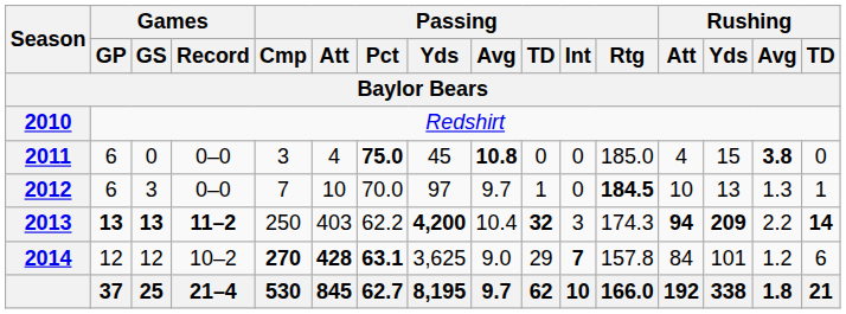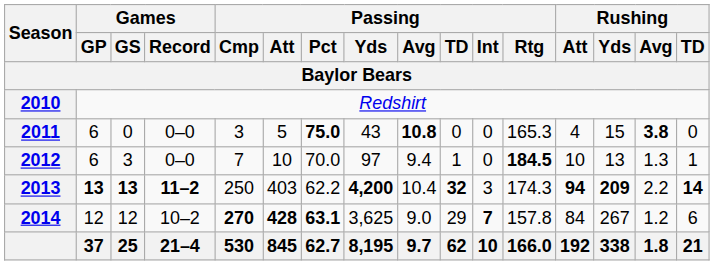2011 | Passing / Att / Baylor Bears: 4 -> 5
2011 | Passing / Yds / Baylor Bears: 45 -> 43
2011 | Passing / Rtg / Baylor Bears: 185.0 -> 165.3
2012 | Passing / Avg / Baylor Bears: 9.7 -> 9.4
2014 | Rushing / Yds / Baylor Bears: 101 -> 267
